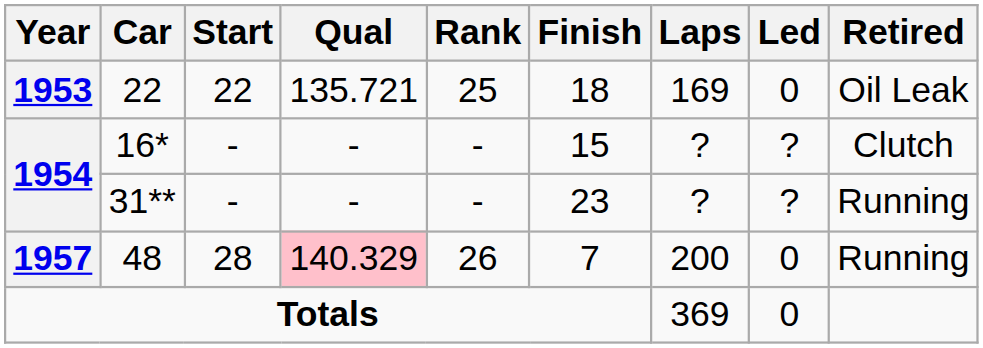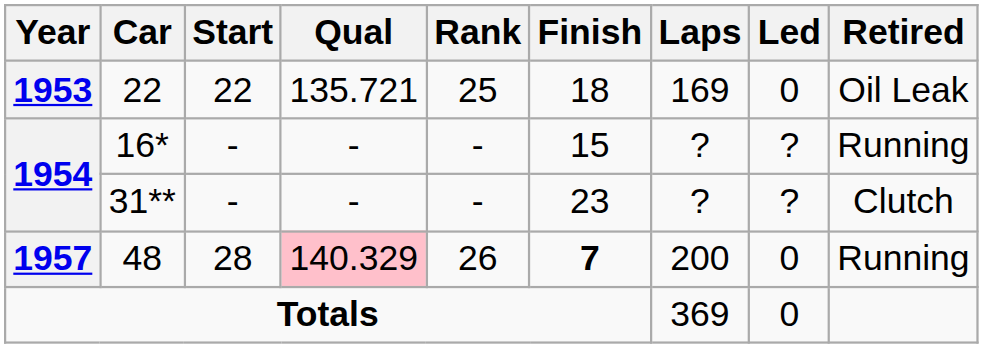16* | Retired: Clutch -> Running
31** | Retired: Running -> Clutch
48 | Finish: normal -> bold
